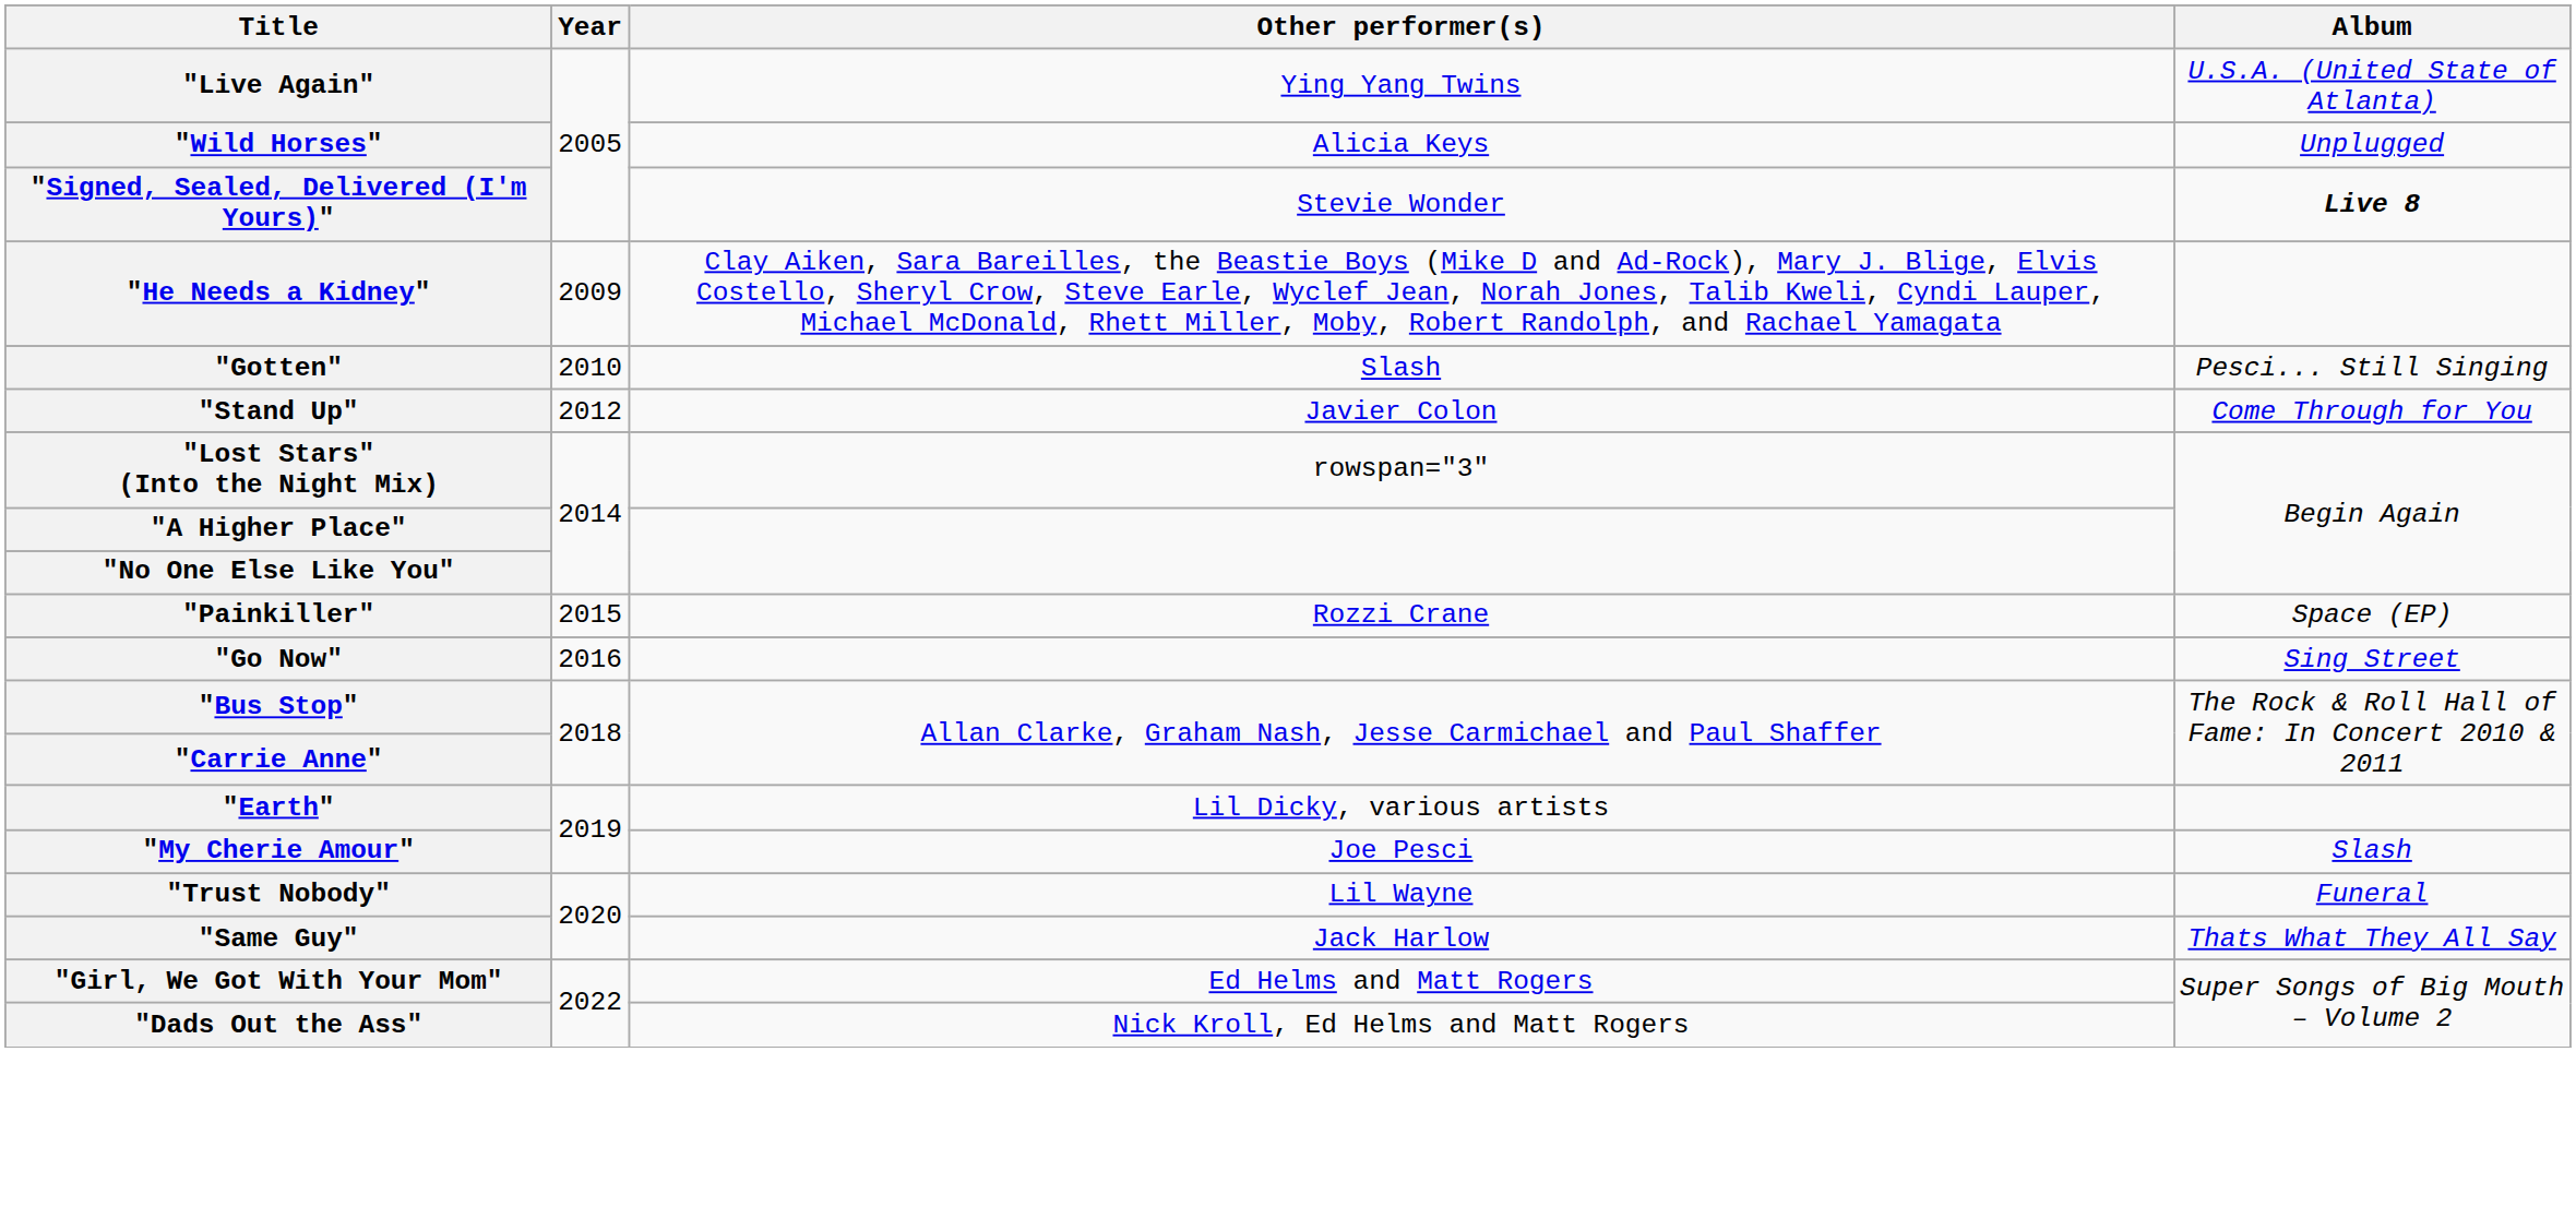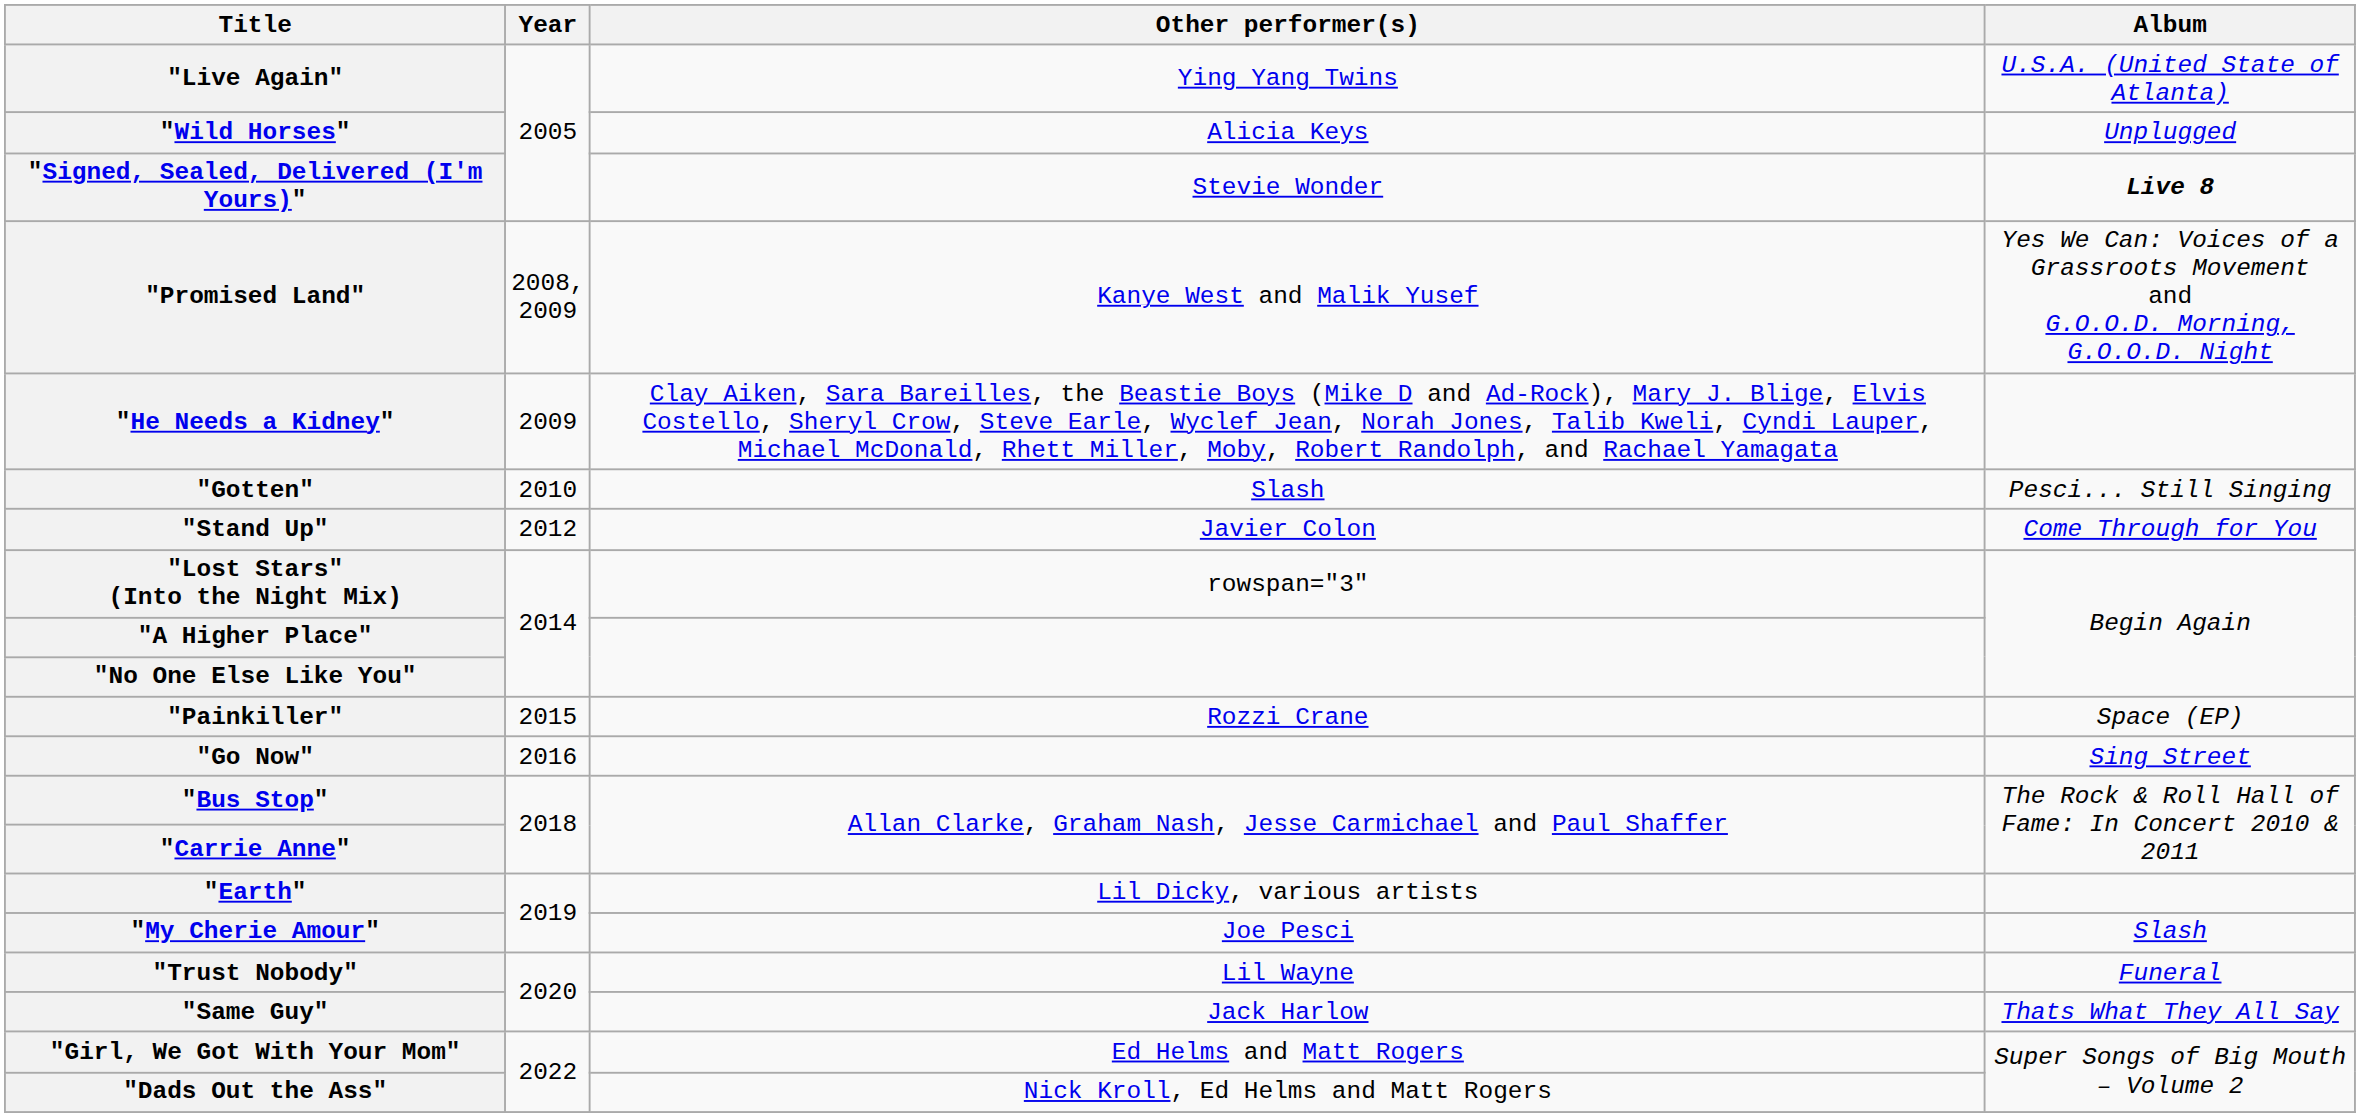+ row: "Promised Land" | 2008, 2009 | Kanye West and Malik Yusef | Yes We Can: Voices of a Grassroots Movement and G.O.O.D. Morning, G.O.O.D. Night
